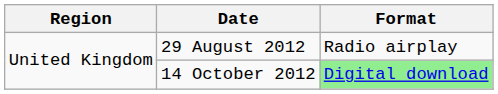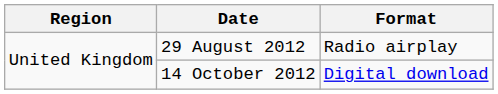14 October 2012 | Format: lightgreen background -> no background
